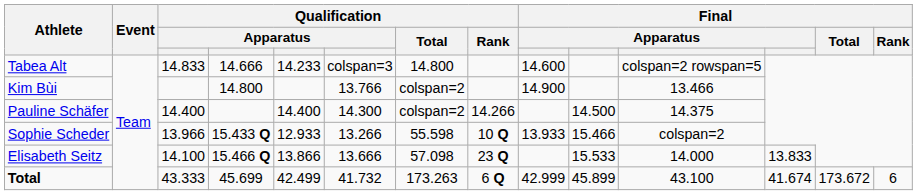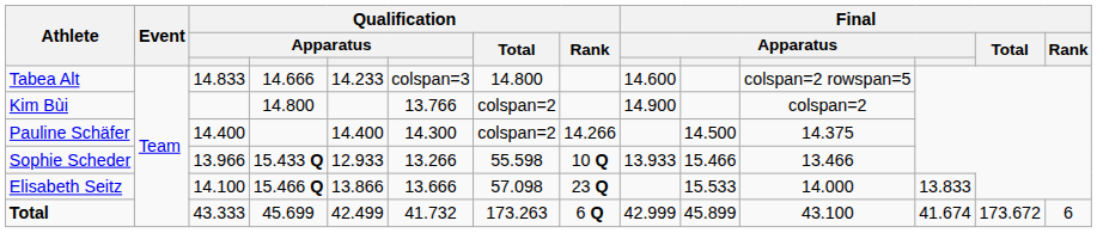Kim Bùi | column 11: 13.466 -> colspan=2
Sophie Scheder | column 11: colspan=2 -> 13.466
